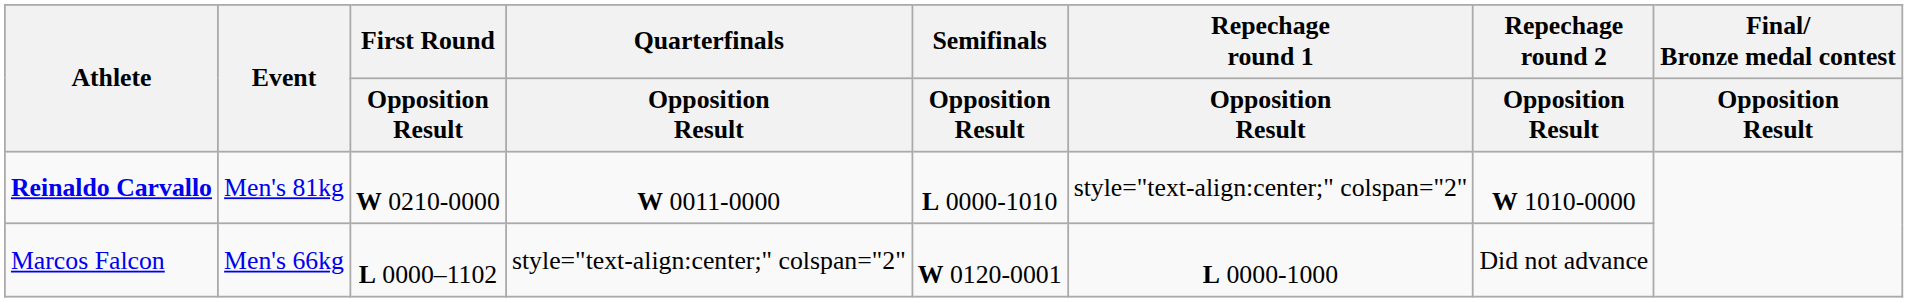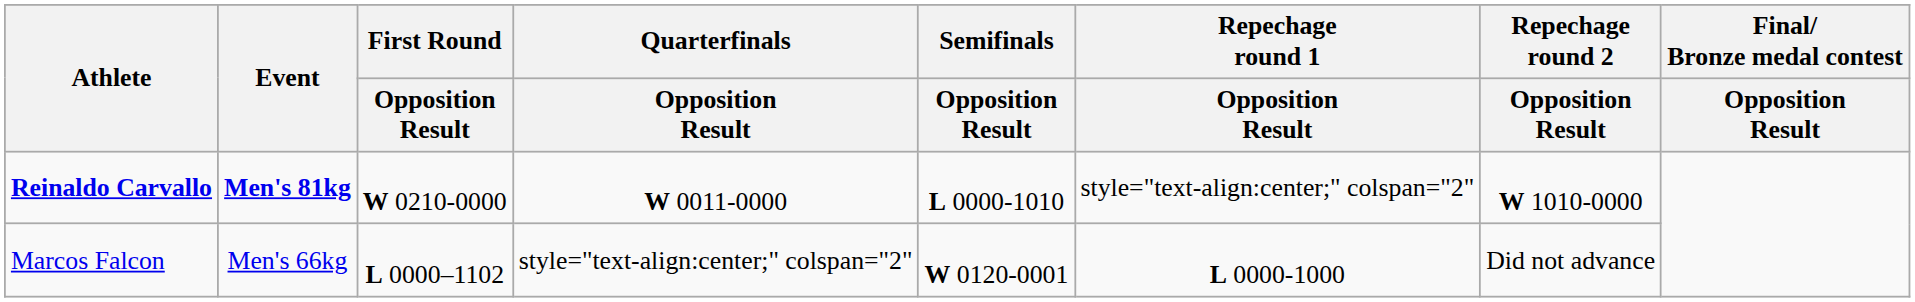Reinaldo Carvallo | Event: normal -> bold
